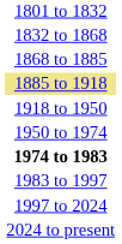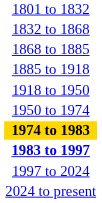row 4 | column 1: khaki background -> no background
row 7 | column 1: no background -> gold background
row 8 | column 1: normal -> bold
